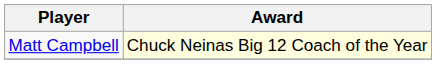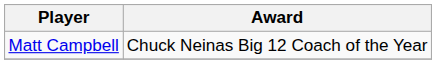Matt Campbell | Award: lightyellow background -> no background
